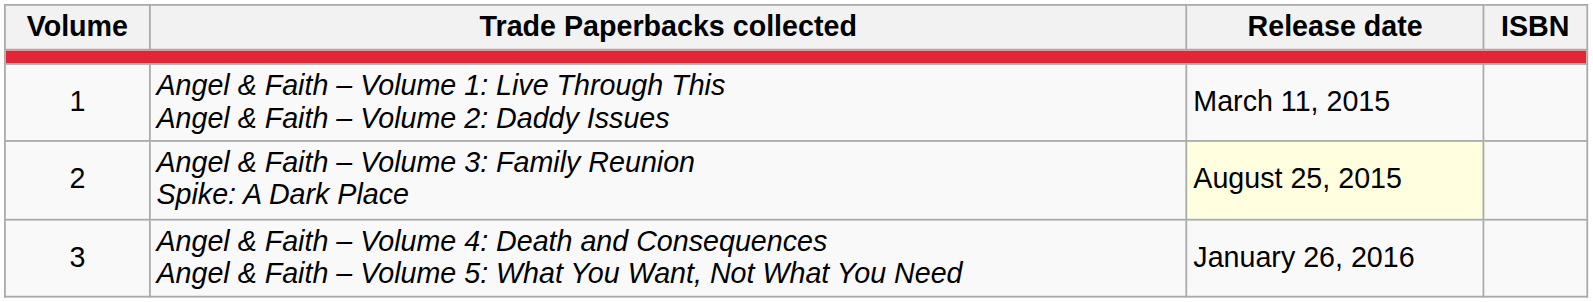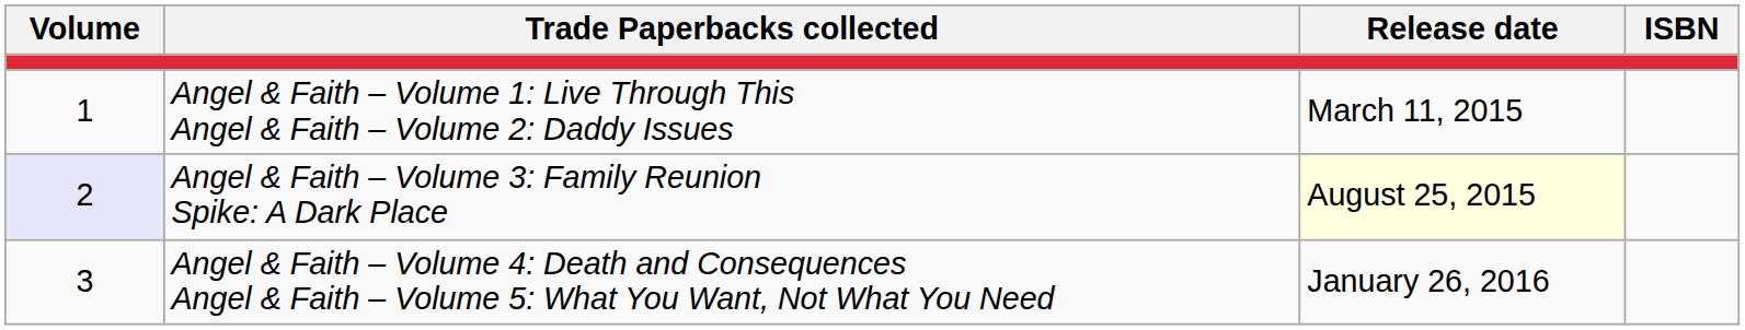Angel & Faith – Volume 3: Family Reunion Spike: A Dark Place | Volume: no background -> lavender background
